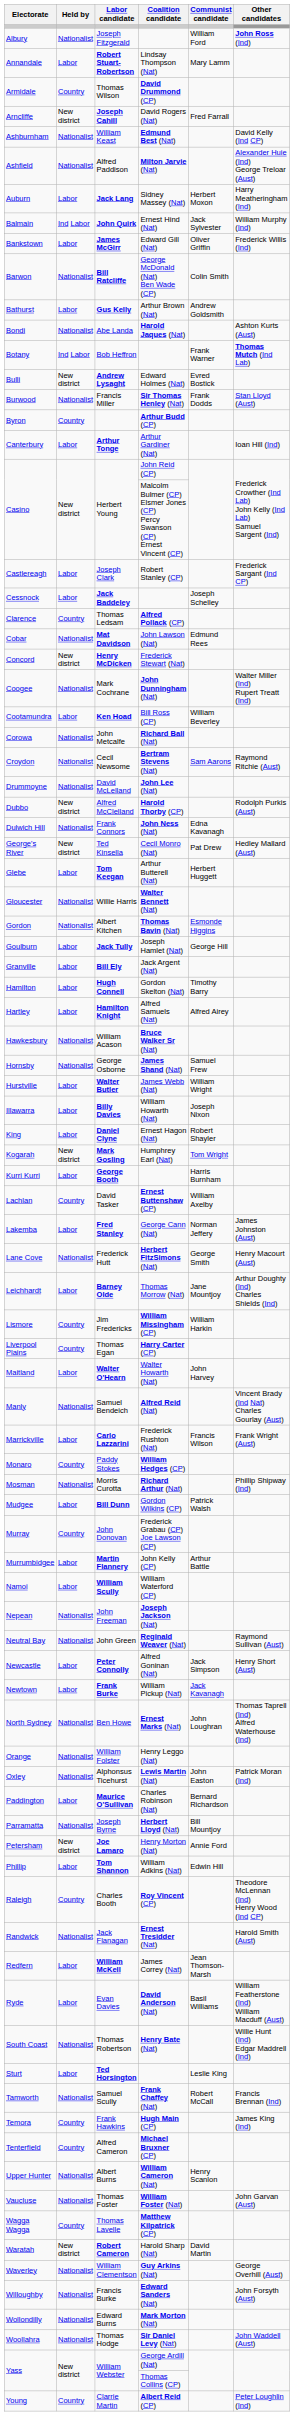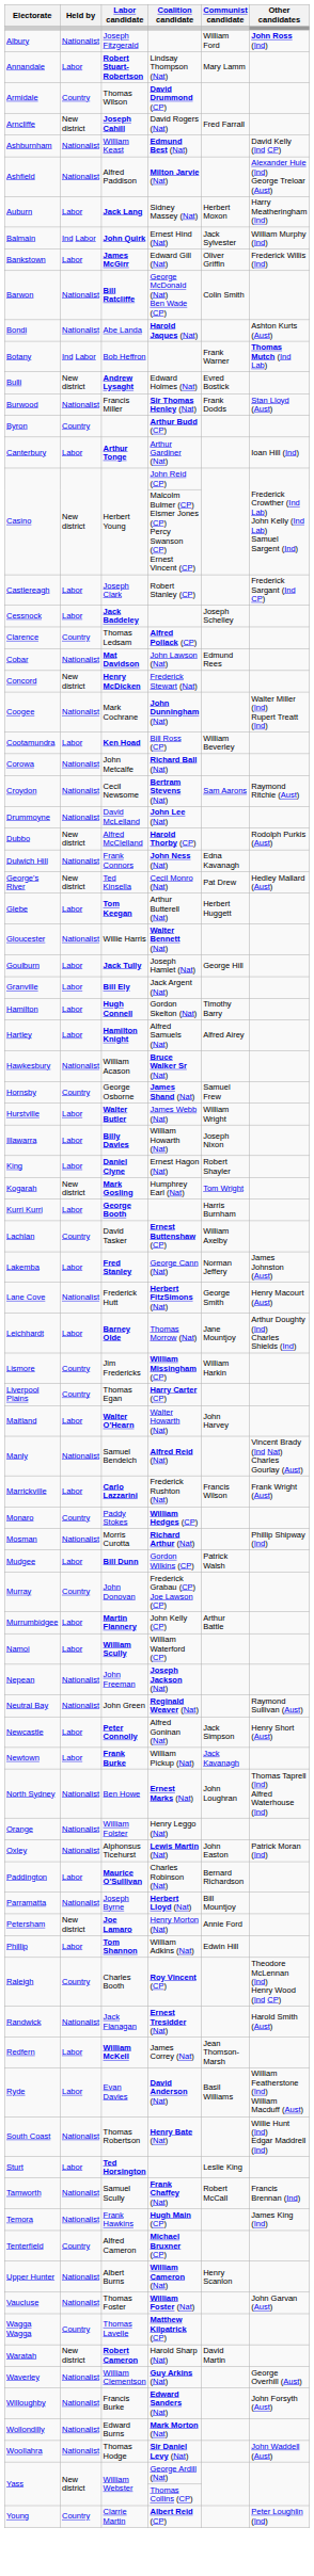- row: Bathurst | Labor | Gus Kelly | Arthur Brown (Nat) | Andrew Goldsmith
- row: Gordon | Nationalist | Albert Kitchen | Thomas Bavin (Nat) | Esmonde Higgins
Hornsby | Held by: Nationalist -> Country
Temora | Held by: Country -> Nationalist
